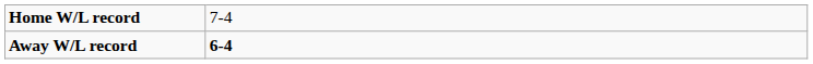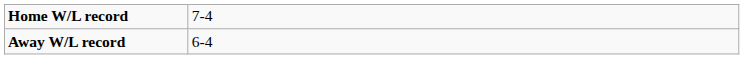Away W/L record | column 2: bold -> normal
